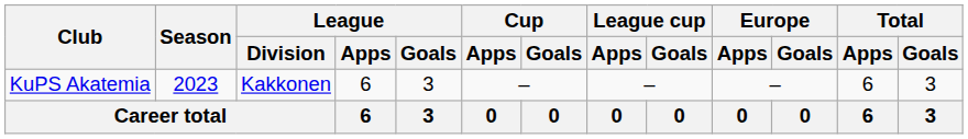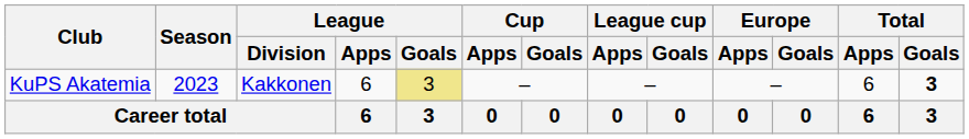KuPS Akatemia | League / Goals: no background -> khaki background
KuPS Akatemia | Total / Goals: normal -> bold
